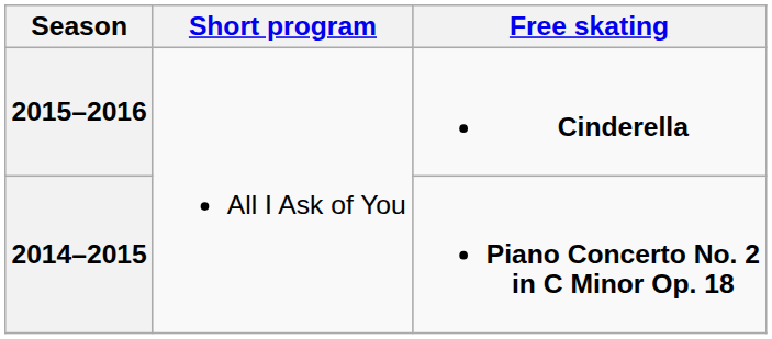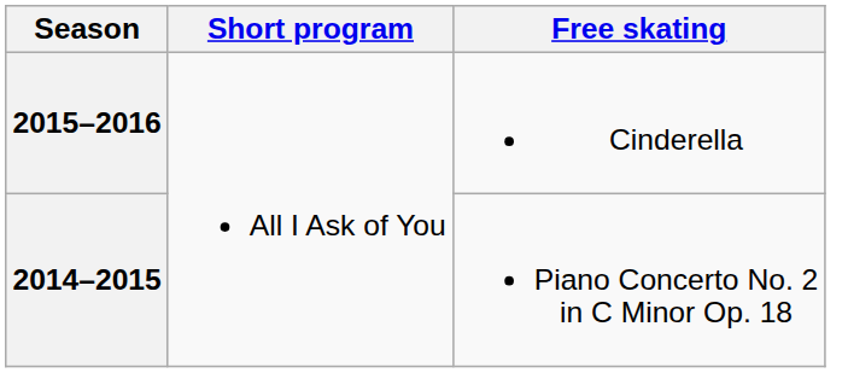row 2 | Free skating: bold -> normal
row 3 | Free skating: bold -> normal
